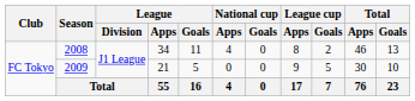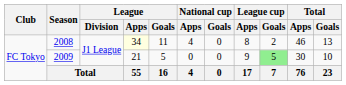2008 | League / Apps: no background -> lightyellow background
2009 | League cup / Goals: no background -> lightgreen background
